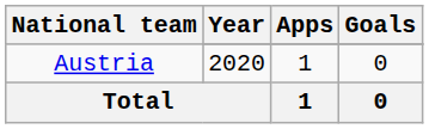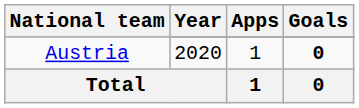2020 | Goals: normal -> bold
